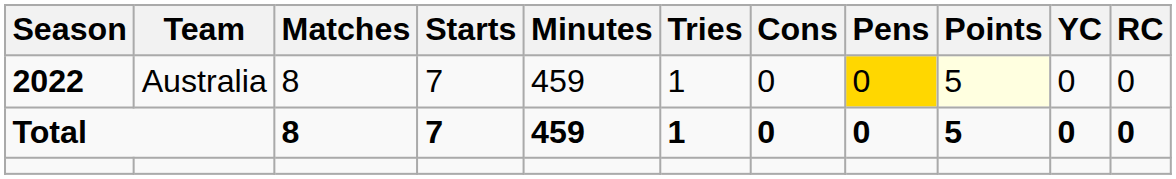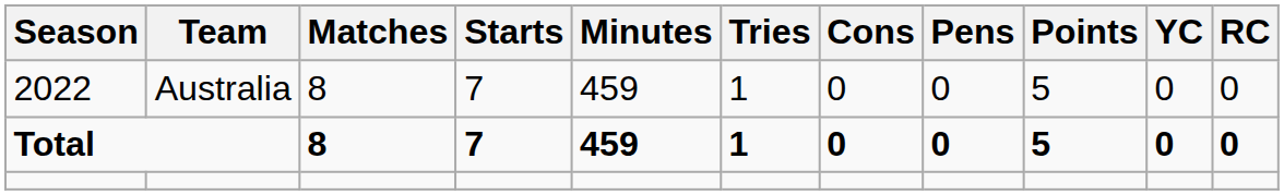Australia | Season: bold -> normal
Australia | Pens: gold background -> no background
Australia | Points: lightyellow background -> no background
